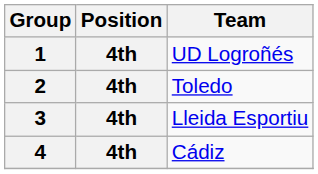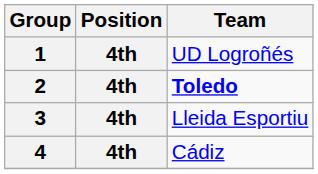2 | Team: normal -> bold
